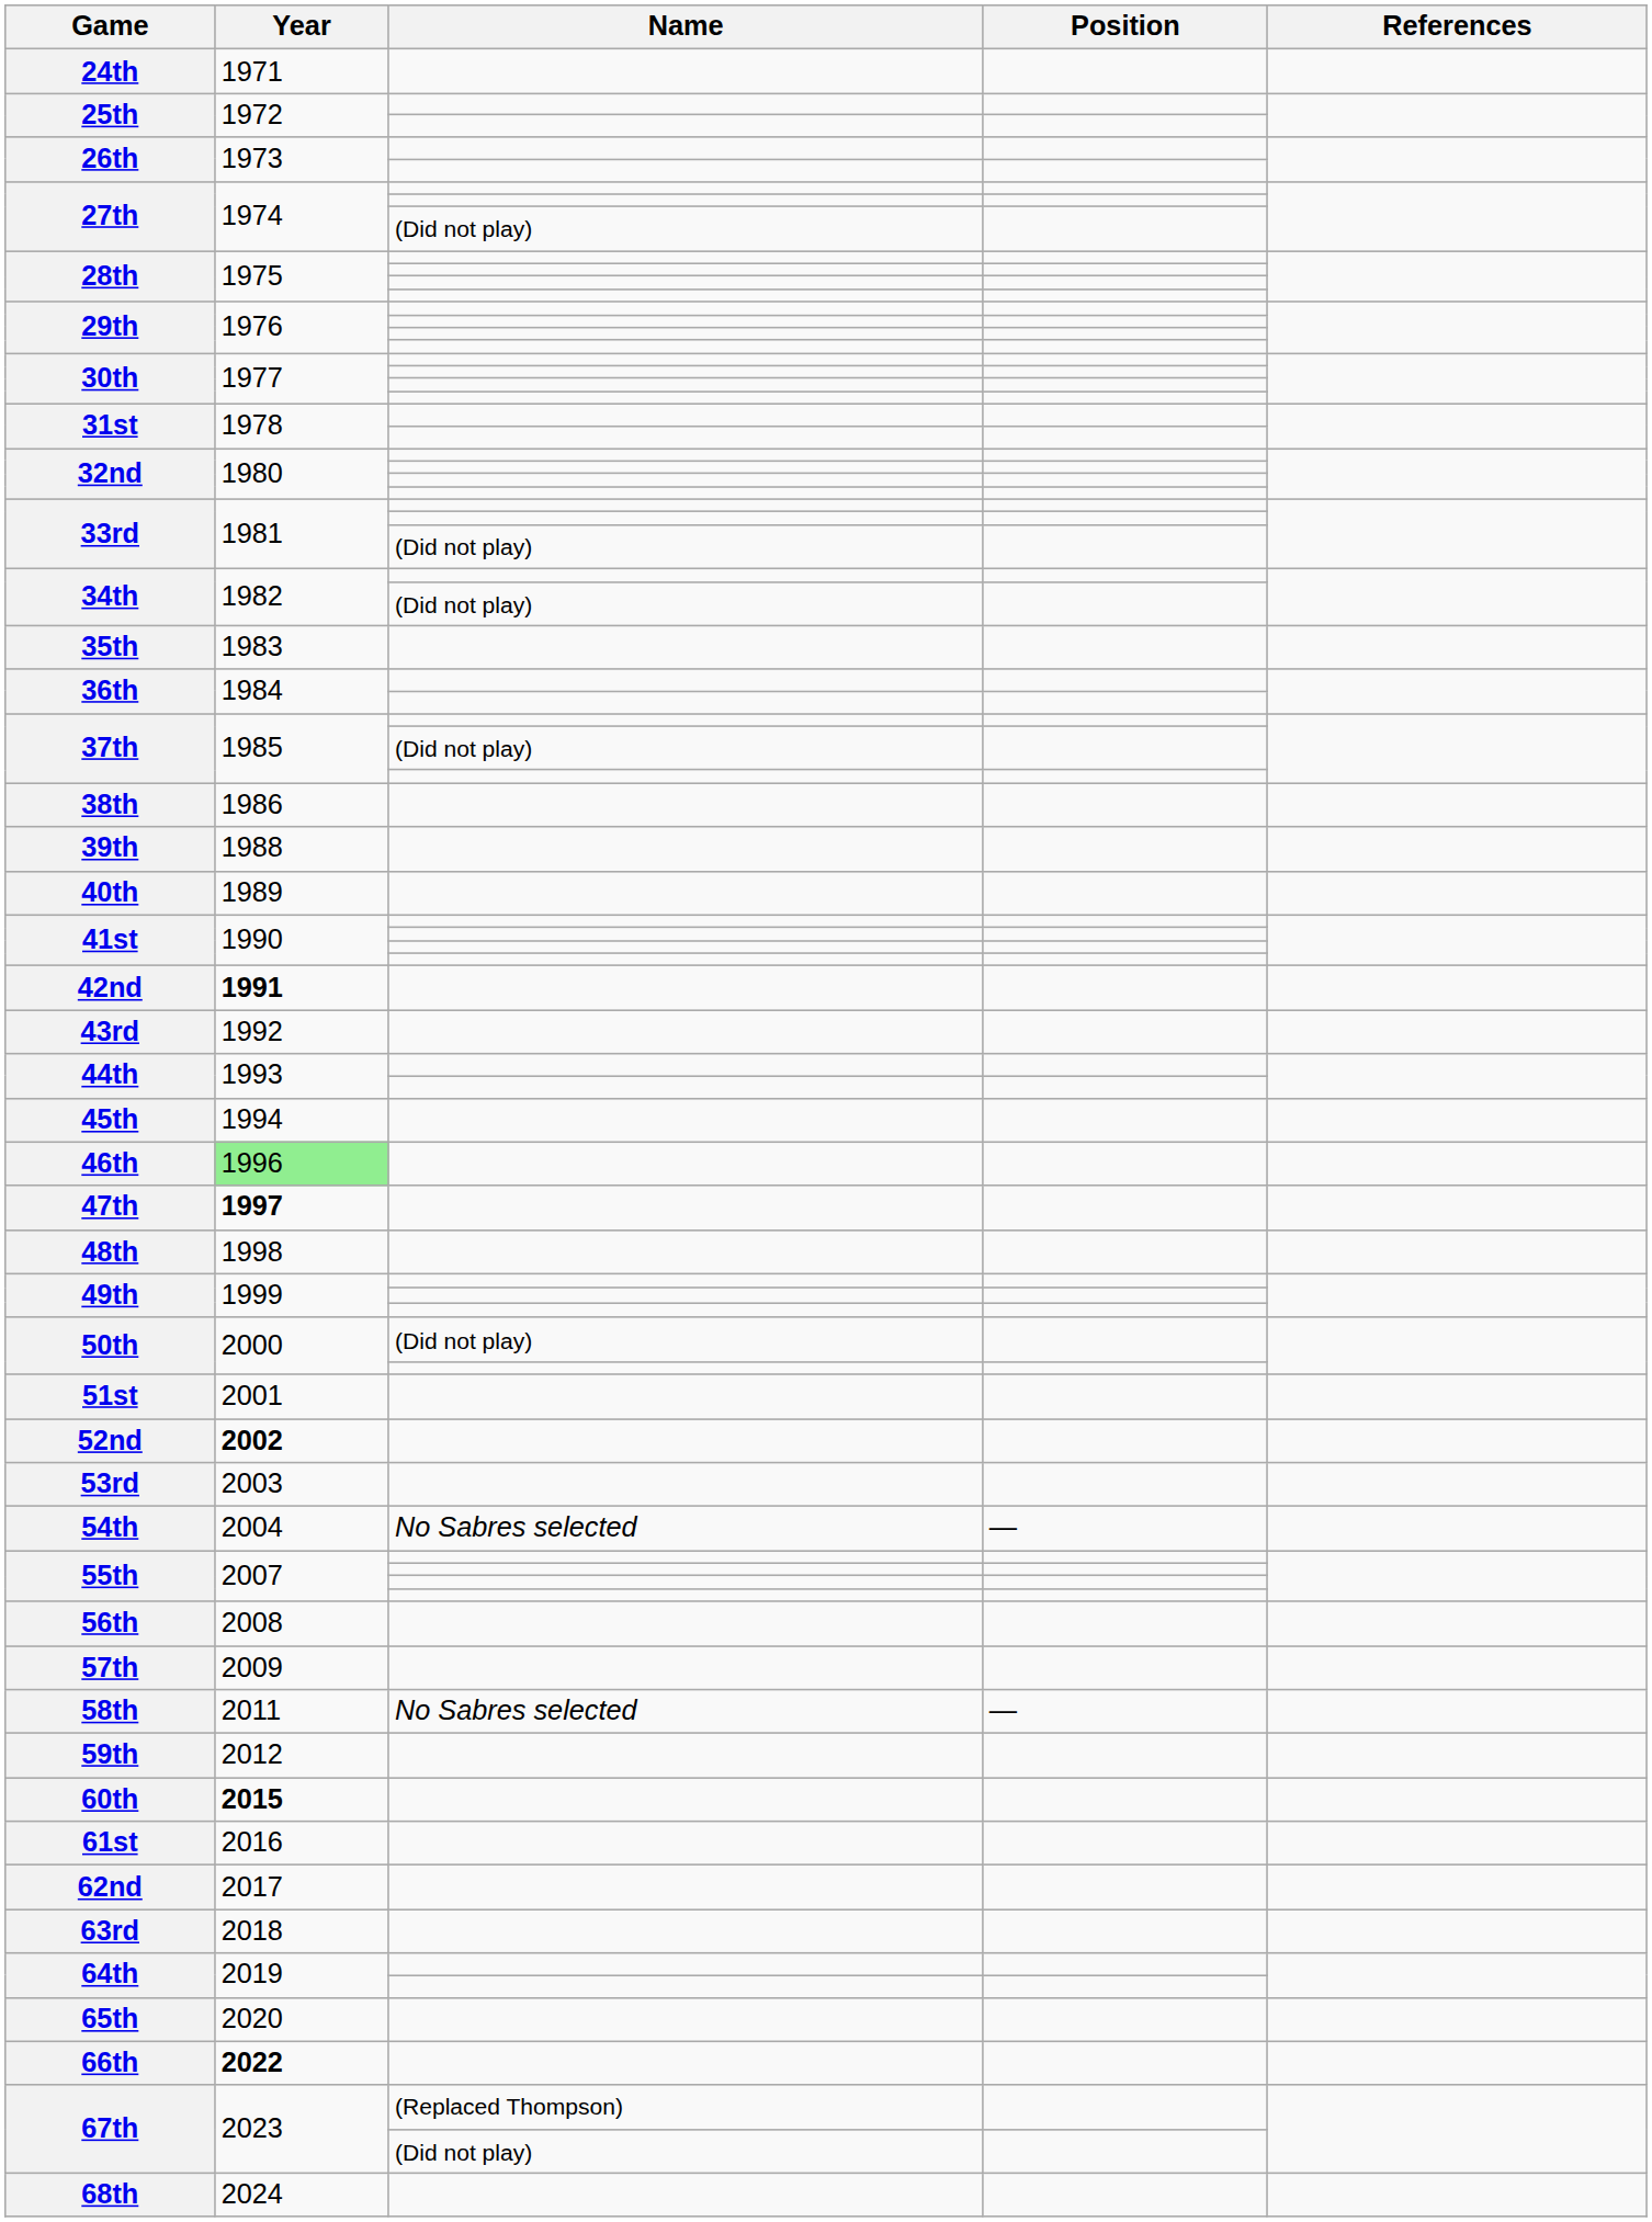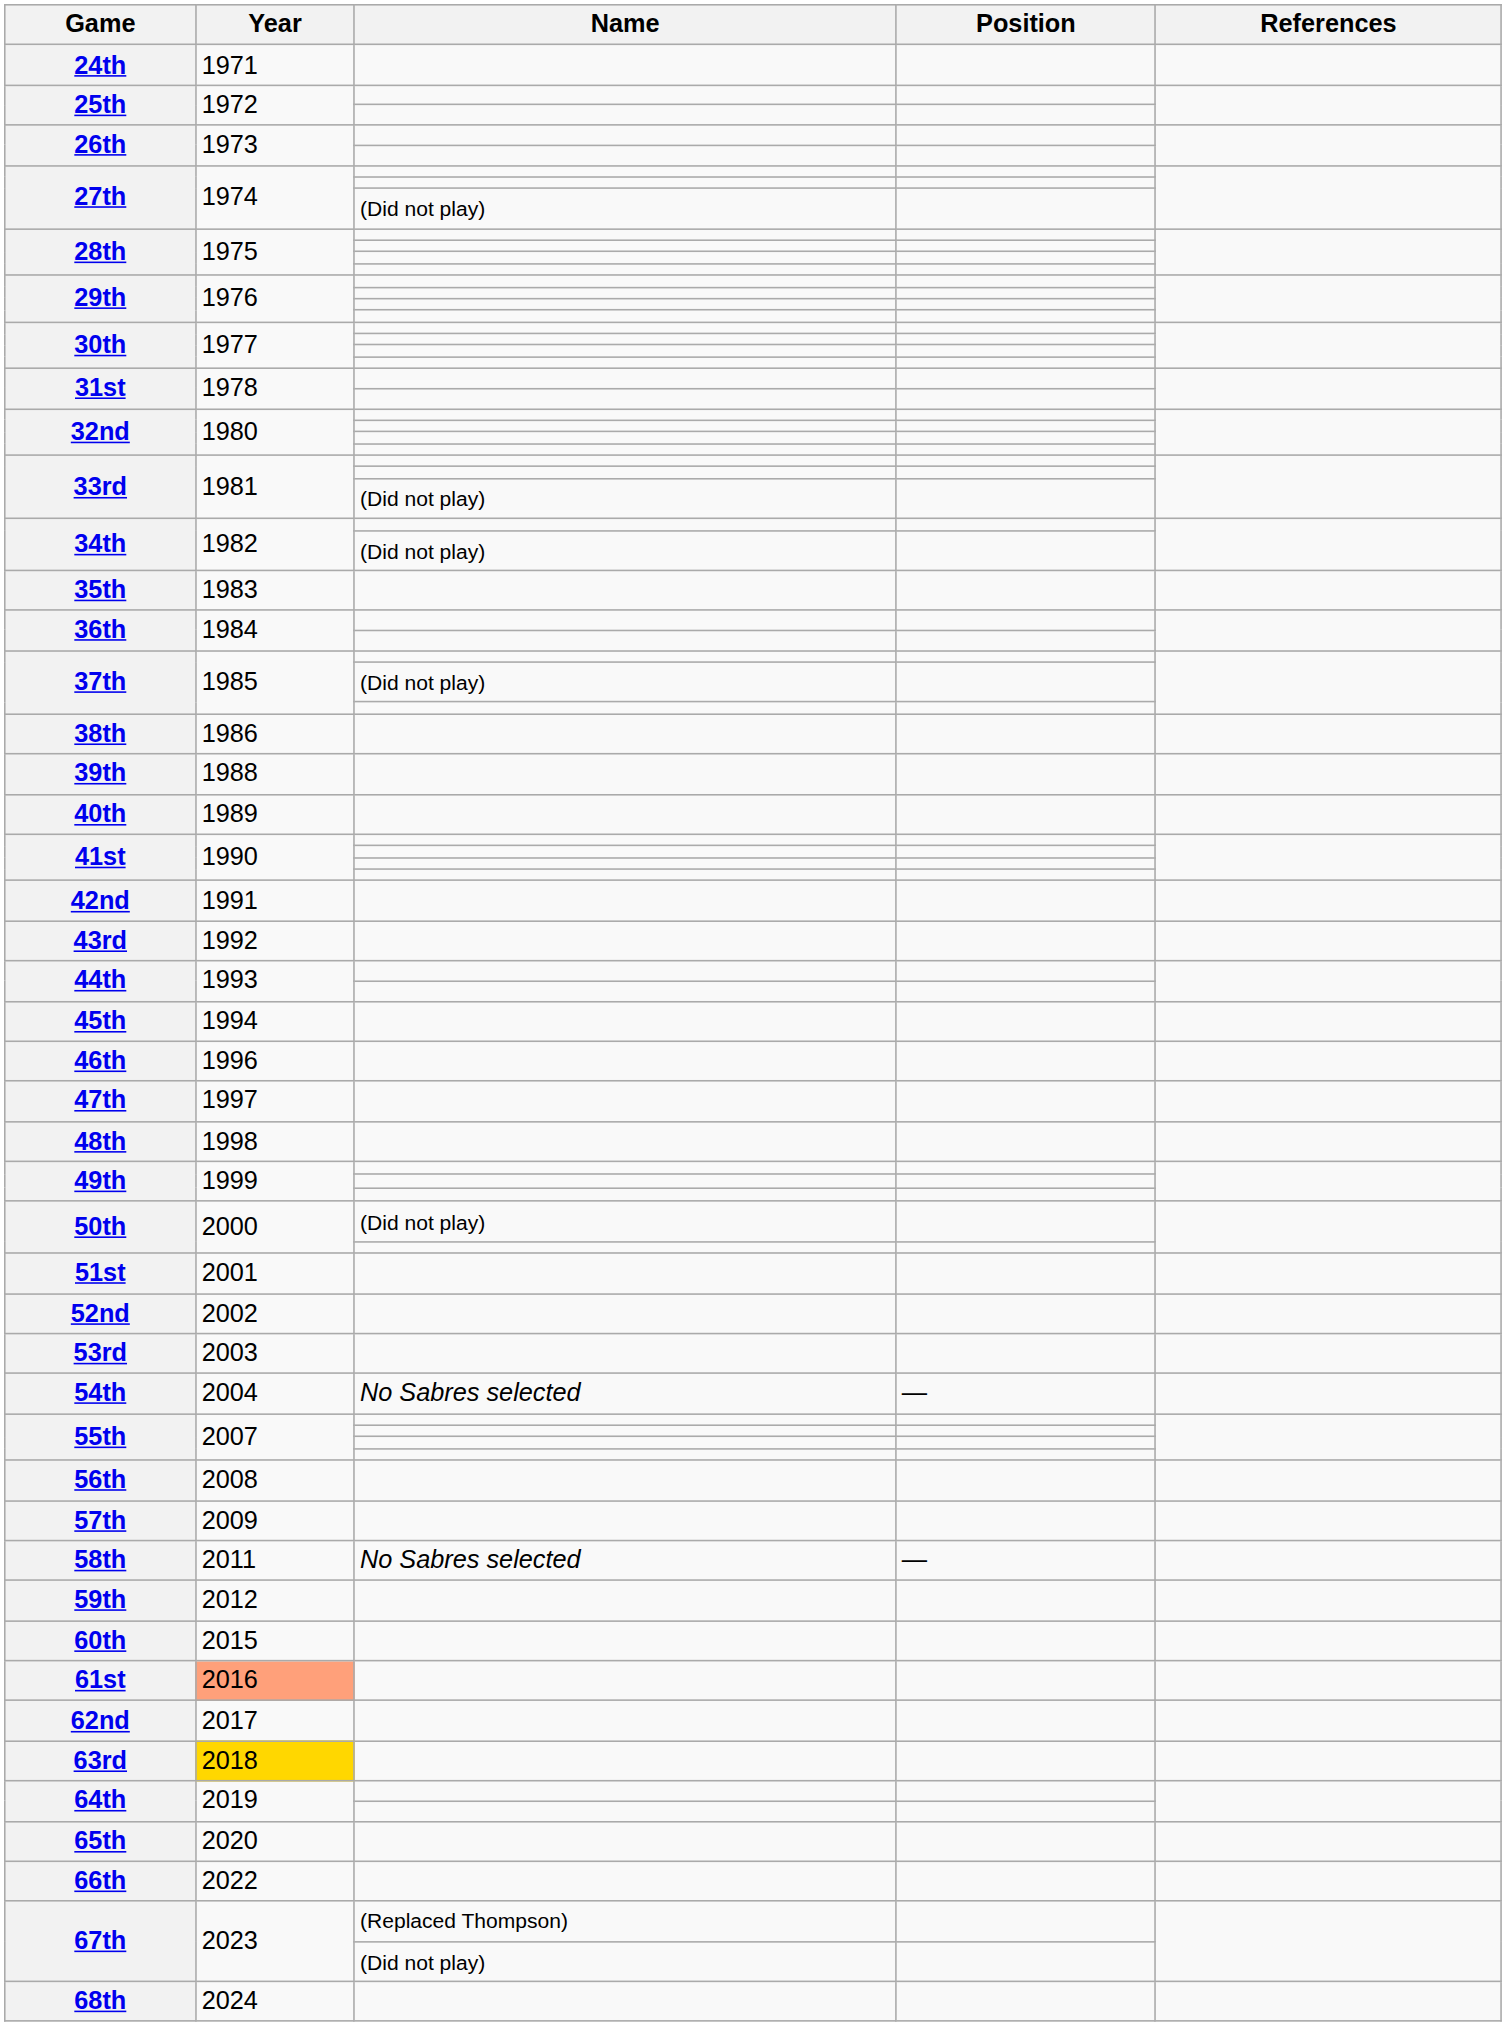42nd | Year: bold -> normal
46th | Year: lightgreen background -> no background
47th | Year: bold -> normal
52nd | Year: bold -> normal
60th | Year: bold -> normal
61st | Year: no background -> lightsalmon background
63rd | Year: no background -> gold background
66th | Year: bold -> normal
